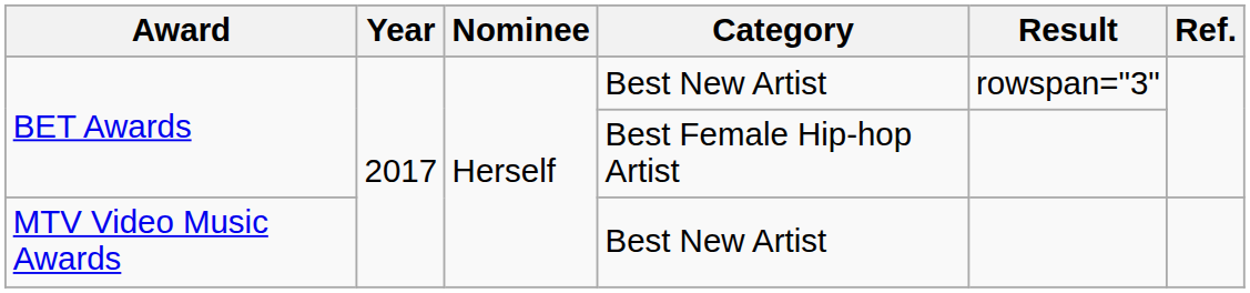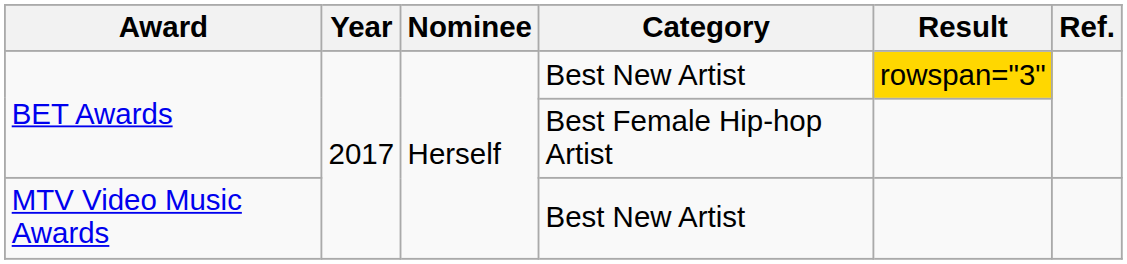BET Awards / Best New Artist | Result: no background -> gold background
